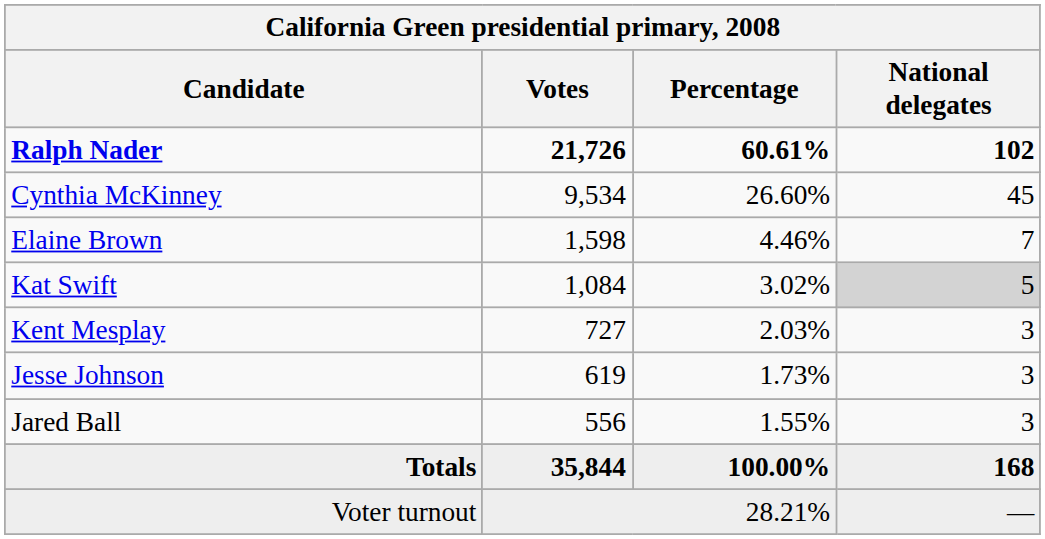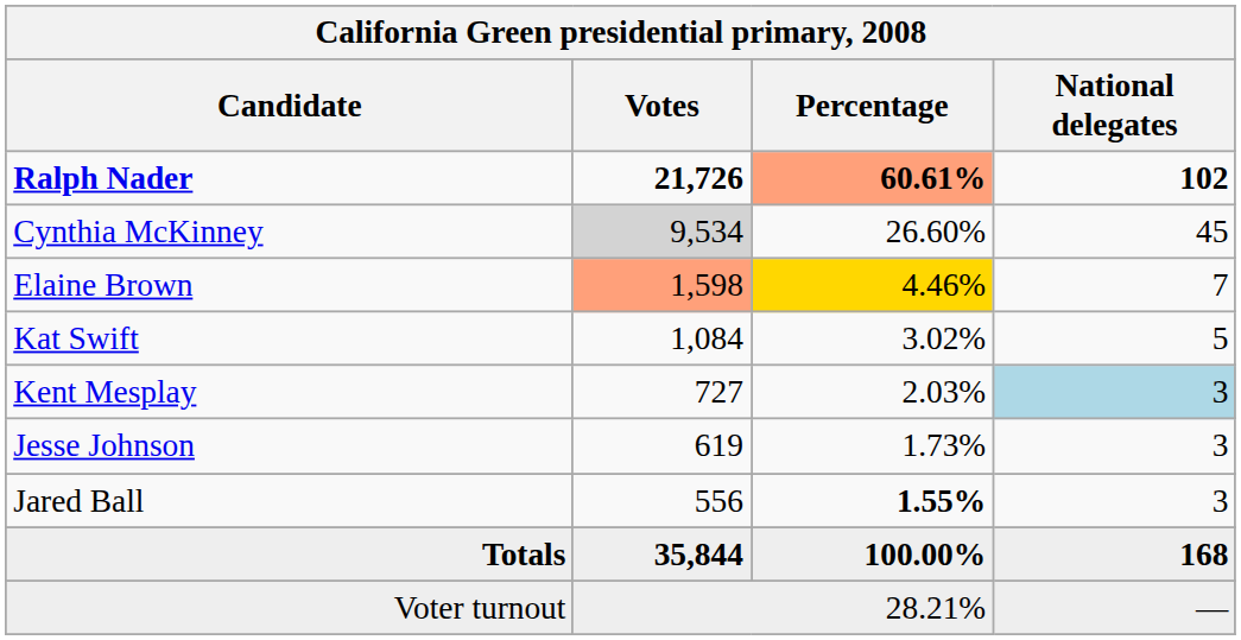Ralph Nader | Percentage: no background -> lightsalmon background
Cynthia McKinney | Votes: no background -> lightgrey background
Elaine Brown | Votes: no background -> lightsalmon background
Elaine Brown | Percentage: no background -> gold background
Kat Swift | National delegates: lightgrey background -> no background
Kent Mesplay | National delegates: no background -> lightblue background
Jared Ball | Percentage: normal -> bold
